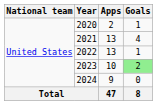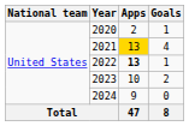2021 | Apps: no background -> gold background
2022 | Apps: normal -> bold
2023 | Goals: lightgreen background -> no background
